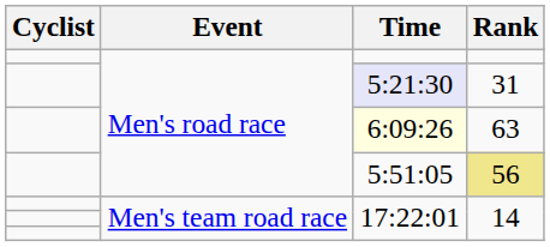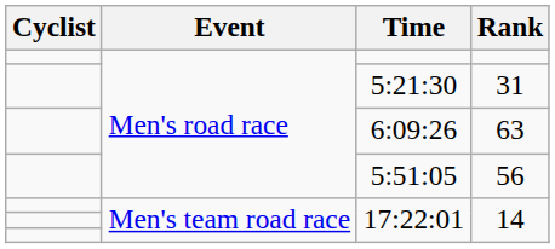5:21:30 | Time: lavender background -> no background
6:09:26 | Time: lightyellow background -> no background
5:51:05 | Rank: khaki background -> no background
